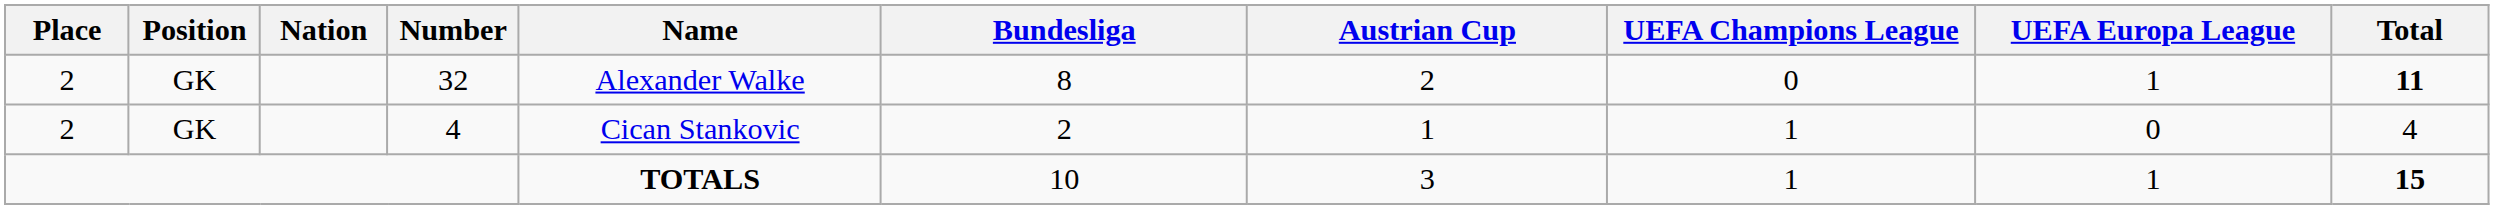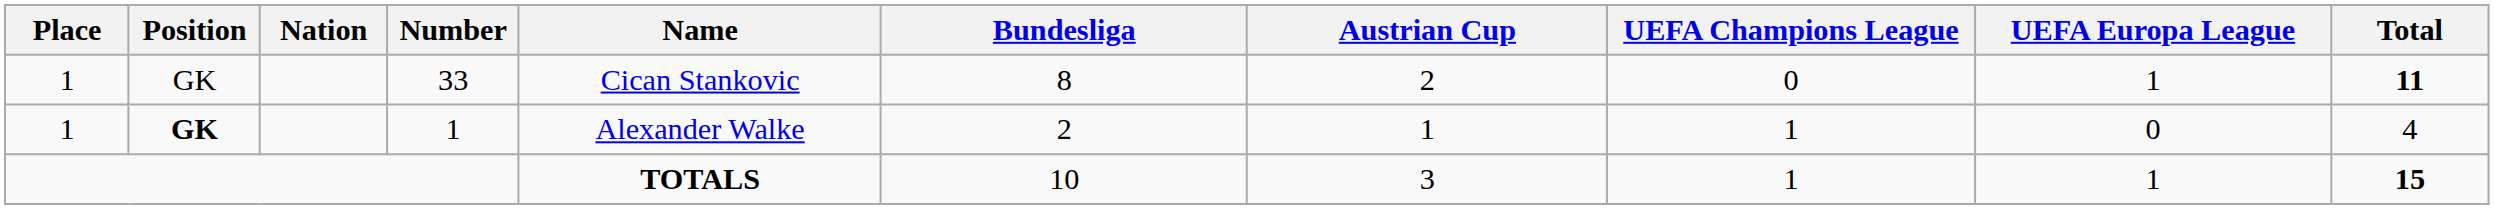row 2 | Place: 2 -> 1
row 2 | Number: 32 -> 33
row 2 | Name: Alexander Walke -> Cican Stankovic
row 3 | Place: 2 -> 1
row 3 | Position: normal -> bold
row 3 | Number: 4 -> 1
row 3 | Name: Cican Stankovic -> Alexander Walke
